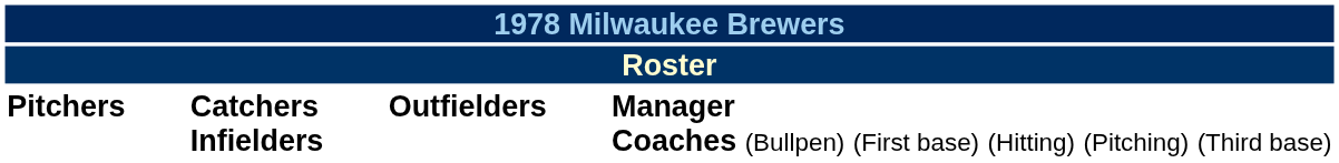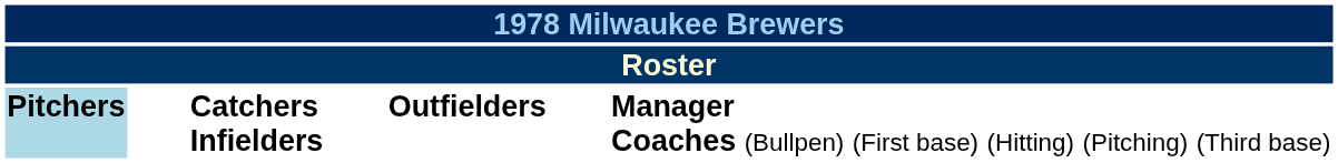Pitchers | column 1: no background -> lightblue background
